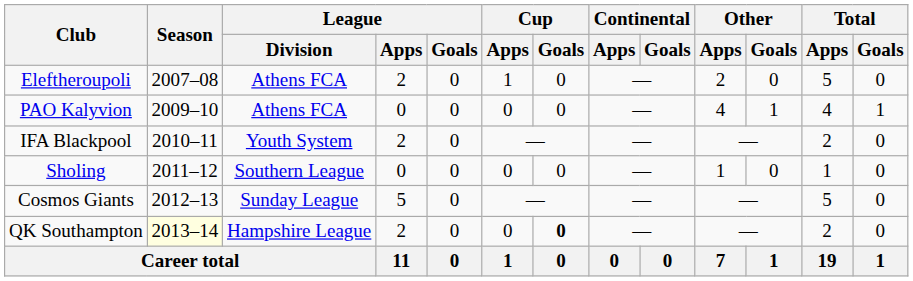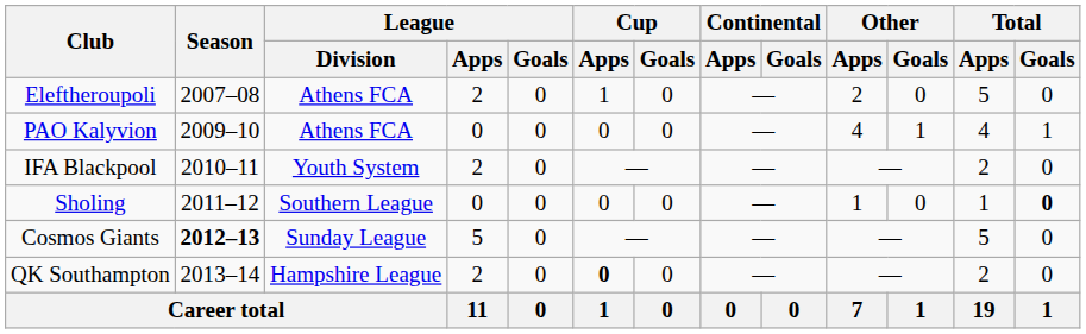Sholing | Total / Goals: normal -> bold
Cosmos Giants | Season: normal -> bold
QK Southampton | Season: lightyellow background -> no background
QK Southampton | Cup / Apps: normal -> bold
QK Southampton | Cup / Goals: bold -> normal
